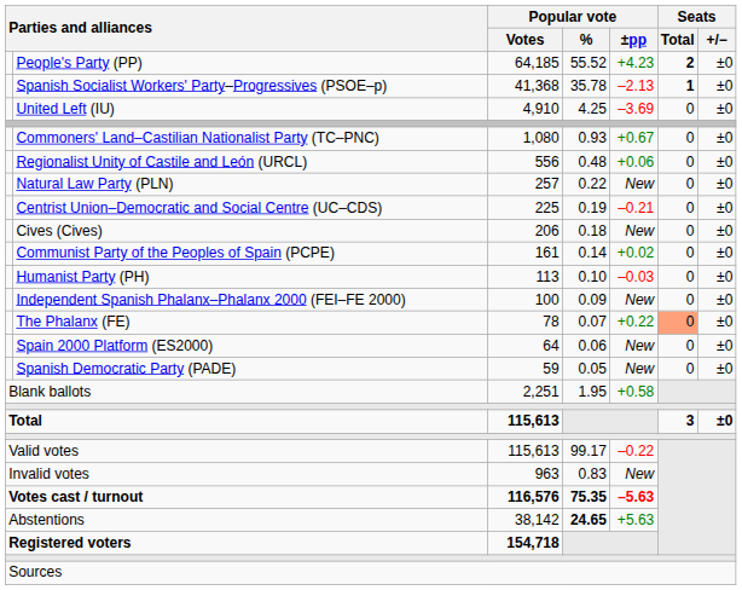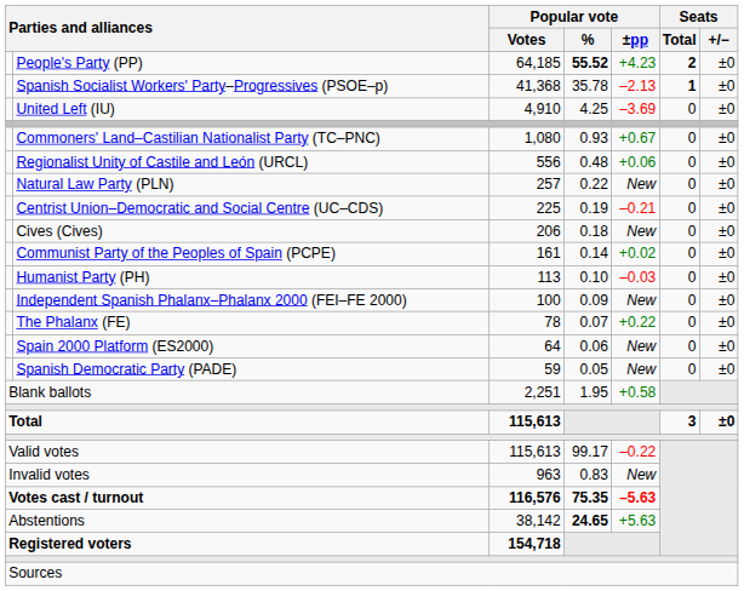People's Party (PP) | Popular vote / %: normal -> bold
The Phalanx (FE) | Seats / Total: lightsalmon background -> no background
